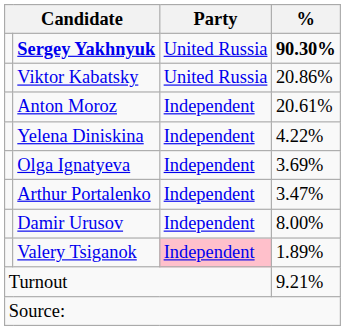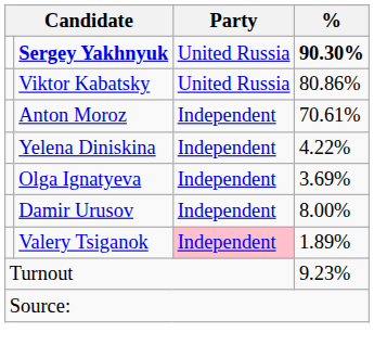Viktor Kabatsky | %: 20.86% -> 80.86%
Anton Moroz | %: 20.61% -> 70.61%
- row: Arthur Portalenko | Independent | 3.47%
Turnout | %: 9.21% -> 9.23%
